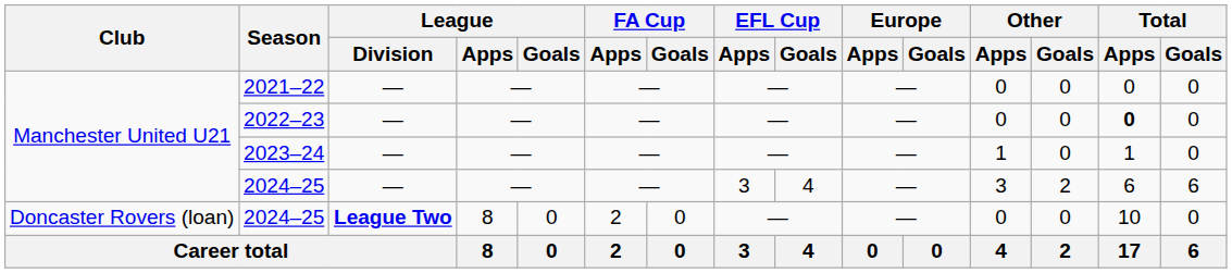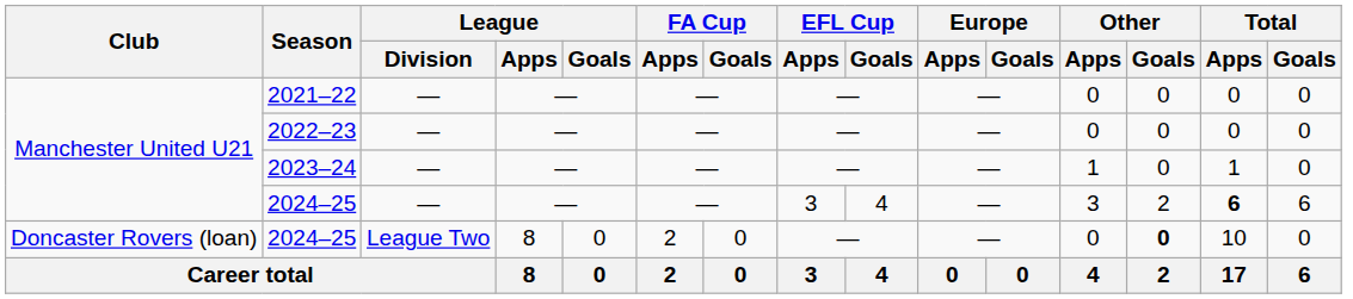2022–23 | Total / Apps: bold -> normal
Manchester United U21 / 2024–25 | Total / Apps: normal -> bold
Doncaster Rovers (loan) / 2024–25 | League / Division: bold -> normal
Doncaster Rovers (loan) / 2024–25 | Other / Goals: normal -> bold
